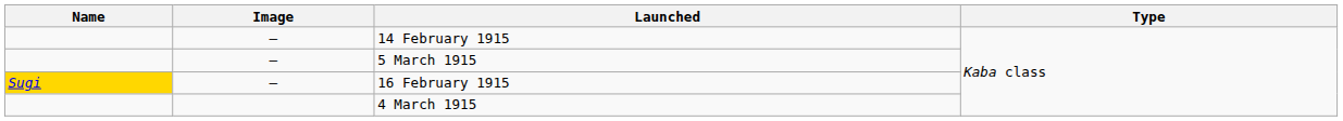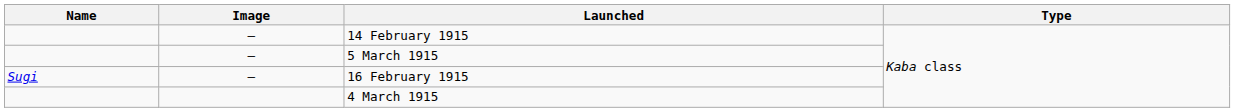16 February 1915 | Name: gold background -> no background
